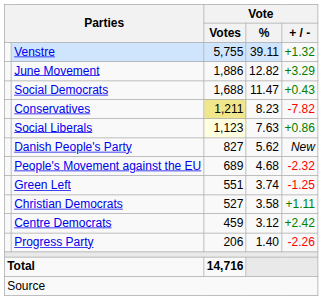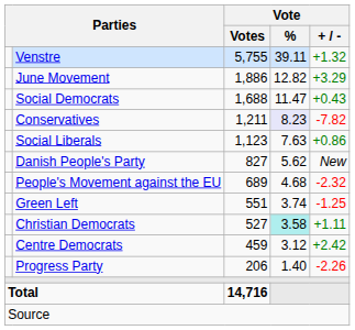Conservatives | Vote / Votes: khaki background -> no background
Conservatives | Vote / %: no background -> lavender background
Social Liberals | Vote / Votes: lightyellow background -> no background
Christian Democrats | Vote / %: no background -> paleturquoise background
